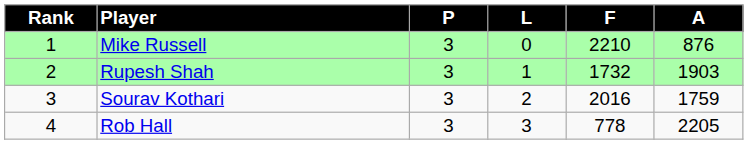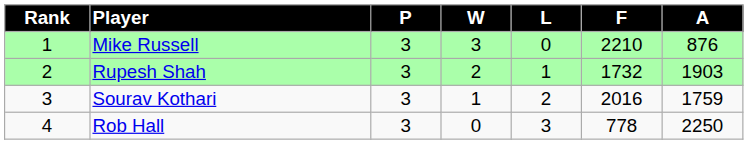+ column: W | 3 | 2 | 1 | 0
Rob Hall | A: 2205 -> 2250
